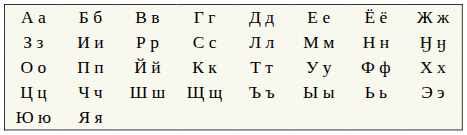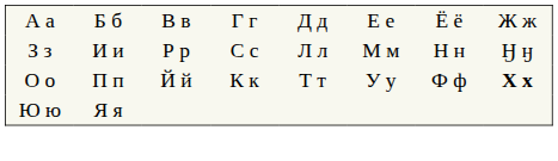О о | column 8: normal -> bold
- row: Ц ц | Ч ч | Ш ш | Щ щ | Ъ ъ | Ы ы | Ь ь | Э э
